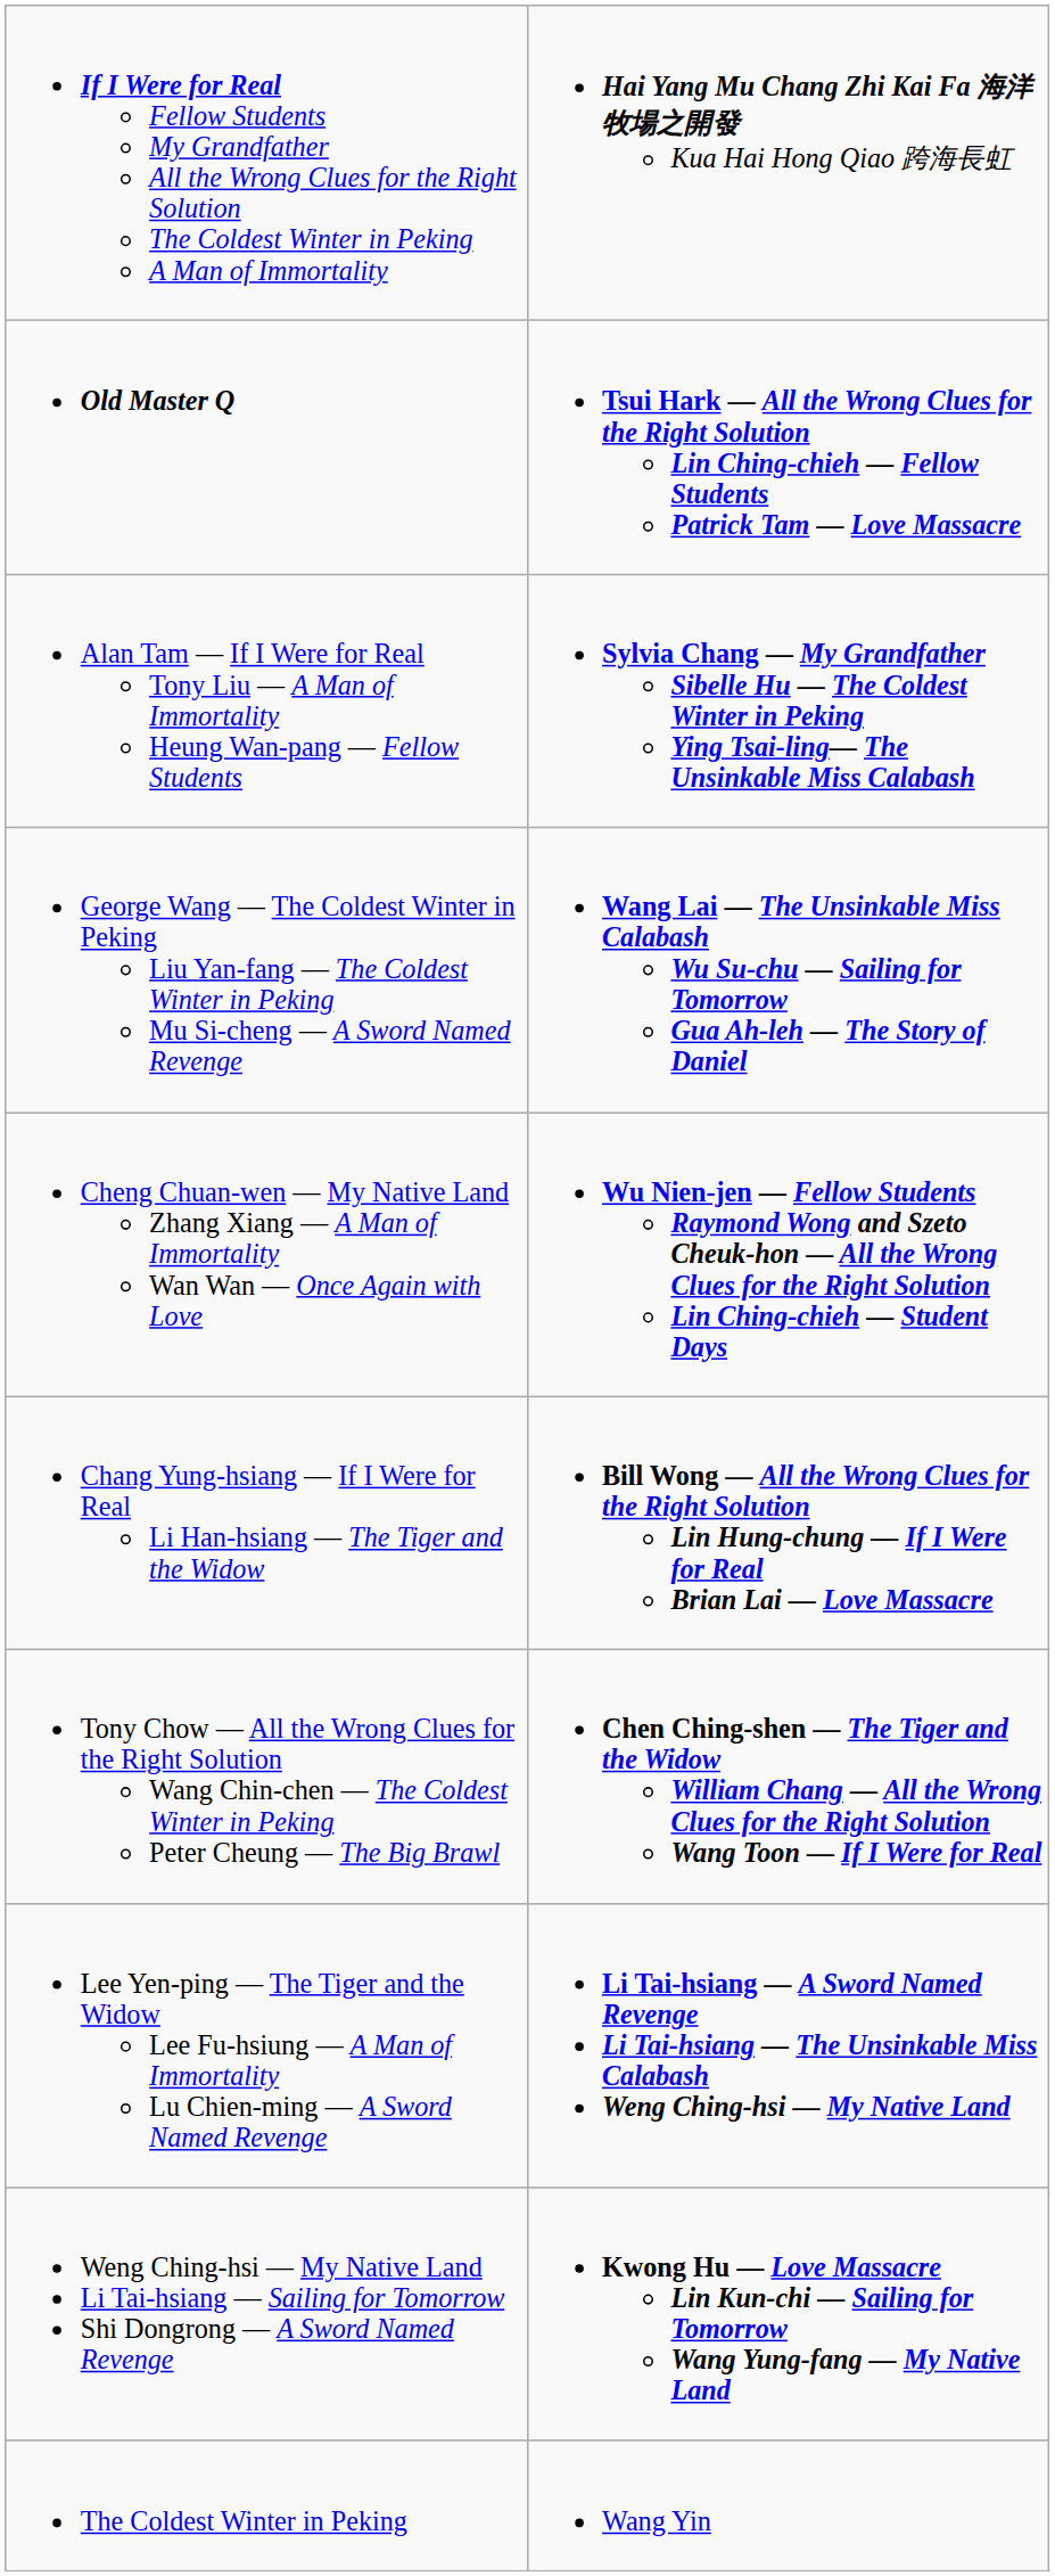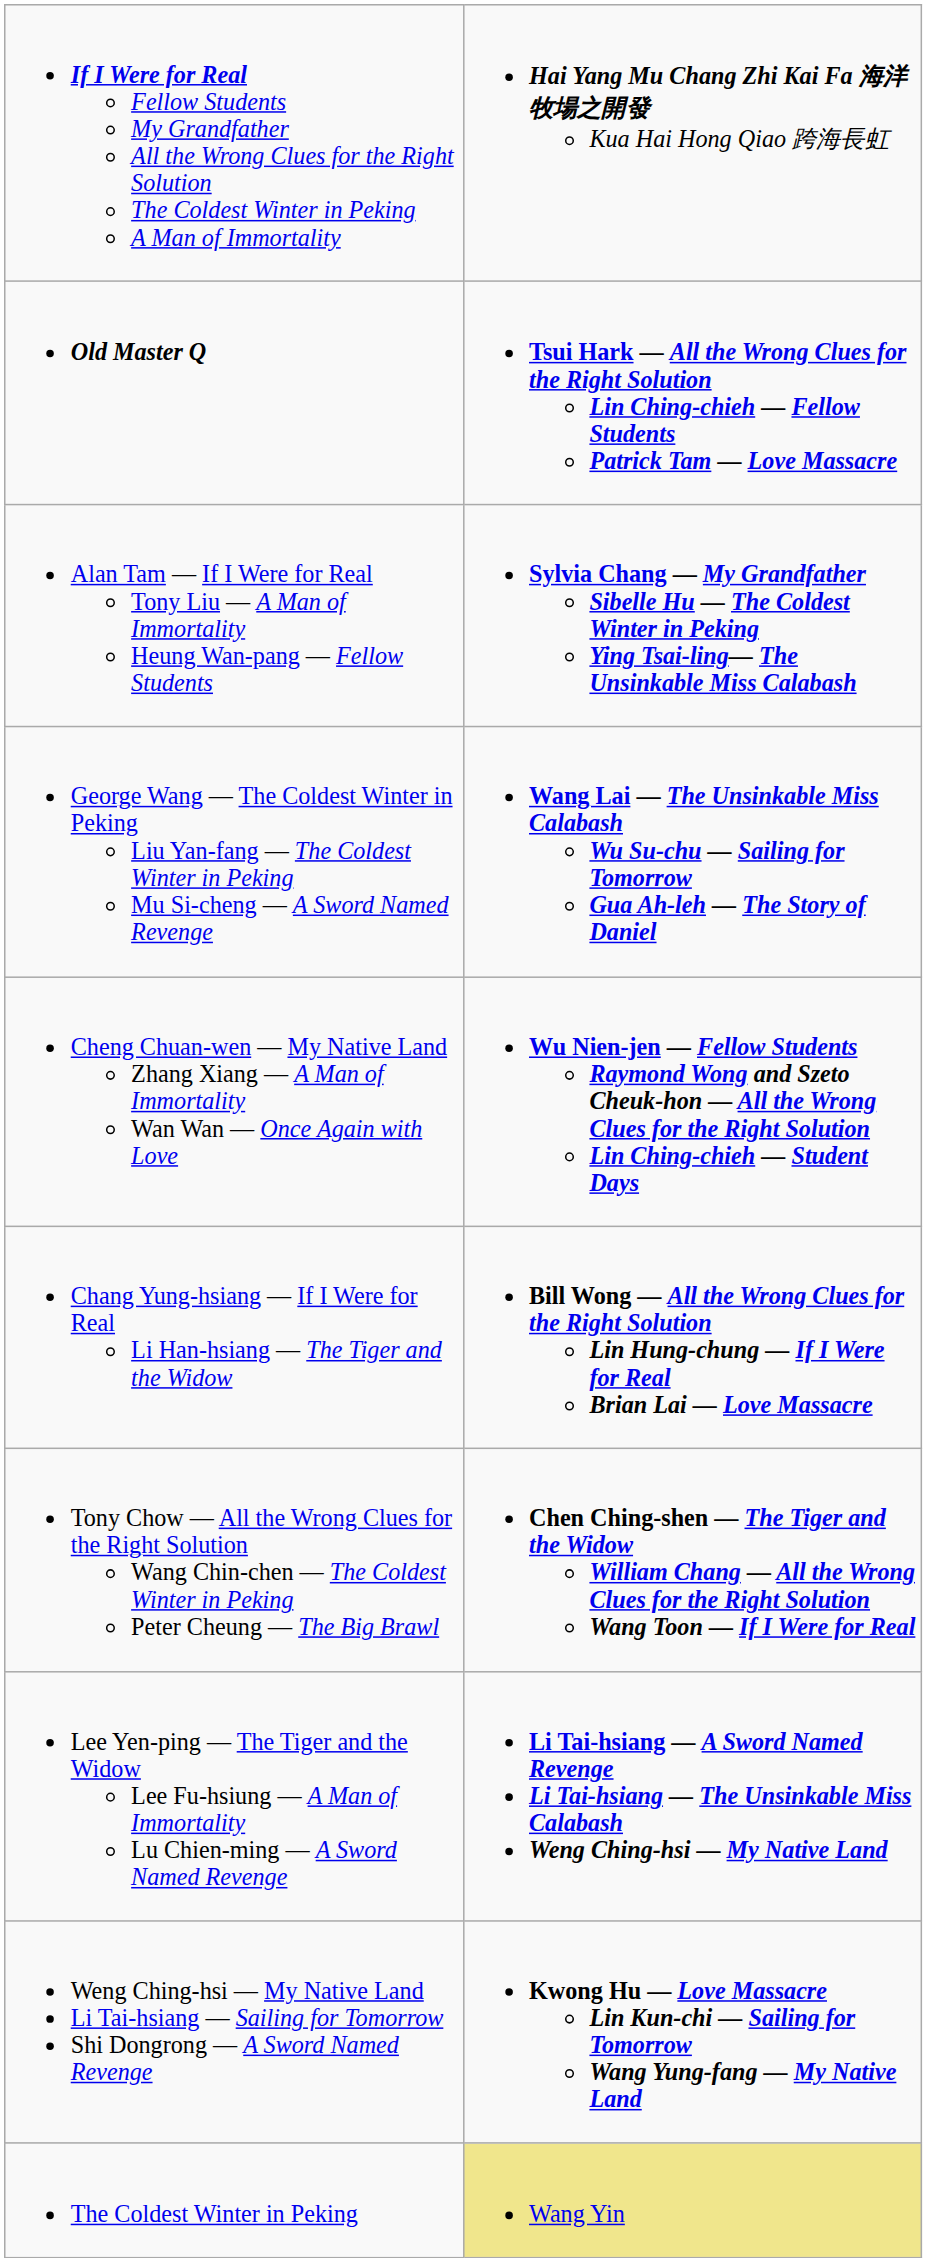The Coldest Winter in Peking | column 2: no background -> khaki background
